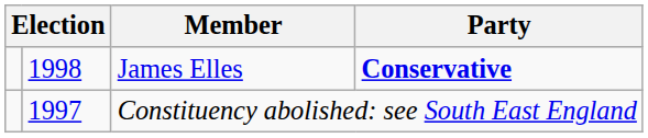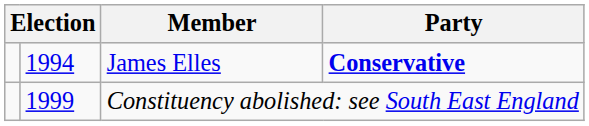James Elles | column 2: 1998 -> 1994
Constituency abolished: see South East England | column 2: 1997 -> 1999
